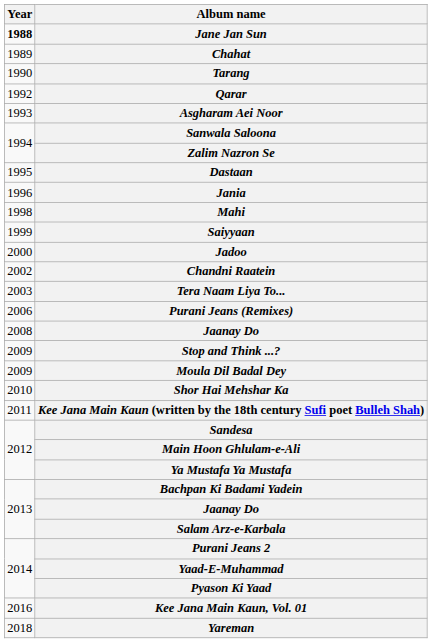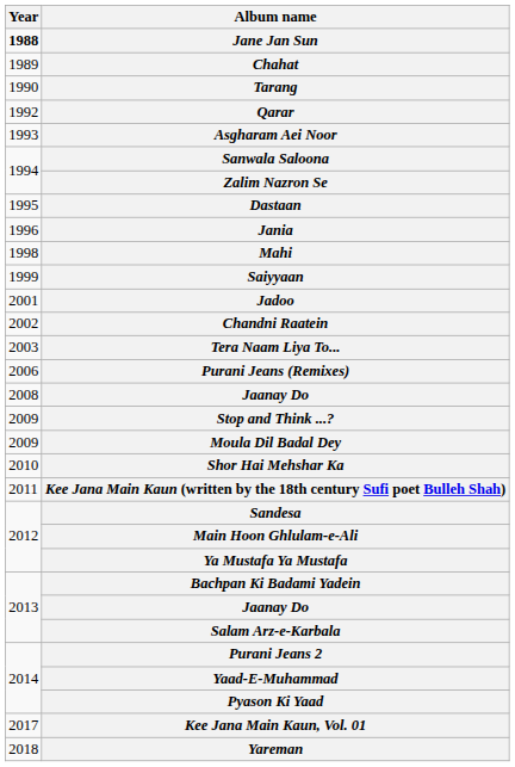row 13 | Year: 2000 -> 2001
row 31 | Year: 2016 -> 2017
